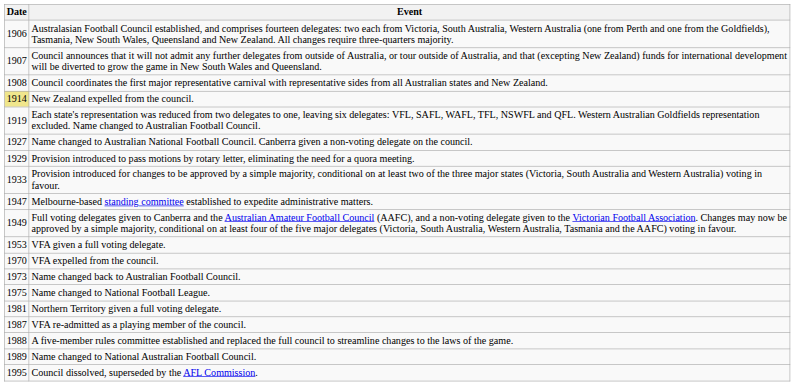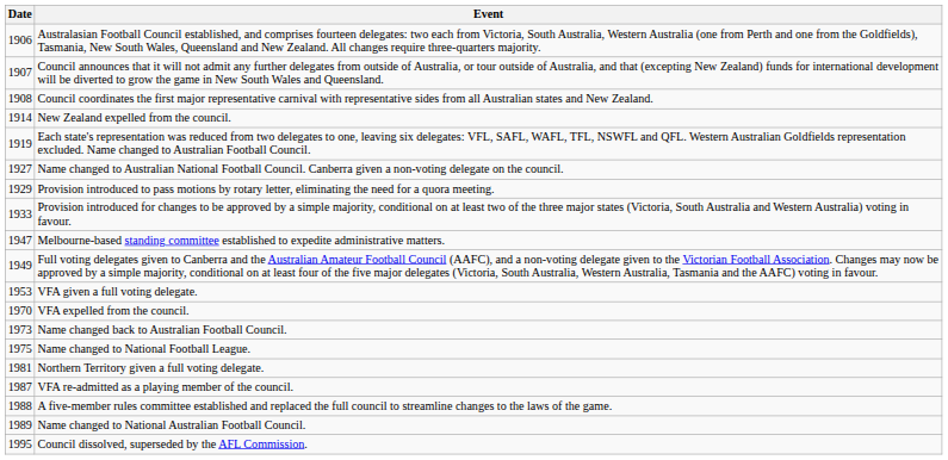New Zealand expelled from the council. | Date: khaki background -> no background
